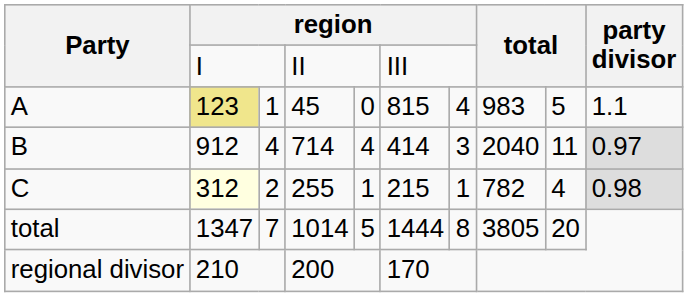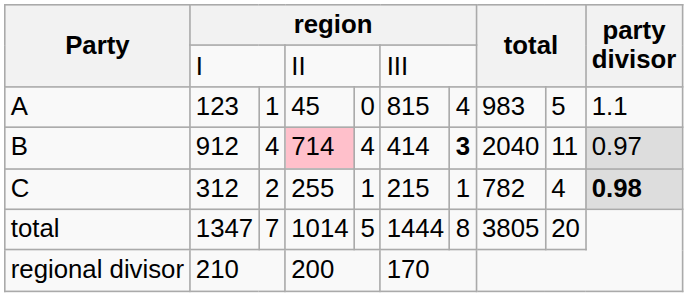A | column 2: khaki background -> no background
B | column 4: no background -> pink background
B | column 7: normal -> bold
C | column 2: lightyellow background -> no background
C | party divisor: normal -> bold
